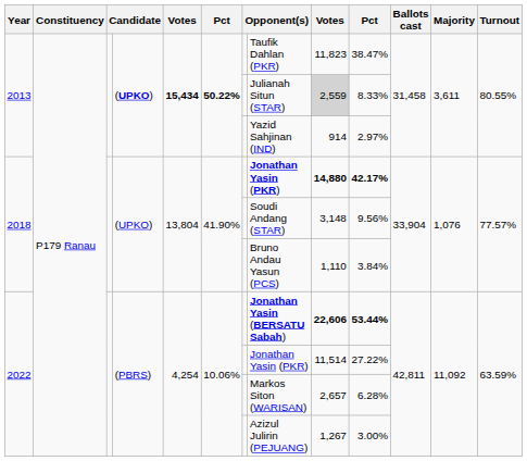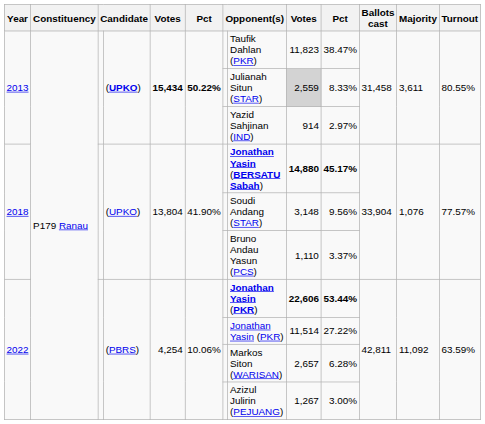row 5 | column 8: Jonathan Yasin (PKR) -> Jonathan Yasin (BERSATU Sabah)
row 5 | column 10: 42.17% -> 45.17%
row 7 | column 10: 3.84% -> 3.37%
row 8 | column 8: Jonathan Yasin (BERSATU Sabah) -> Jonathan Yasin (PKR)
